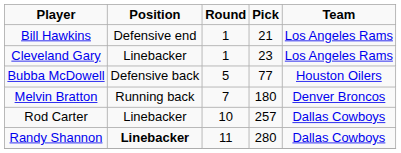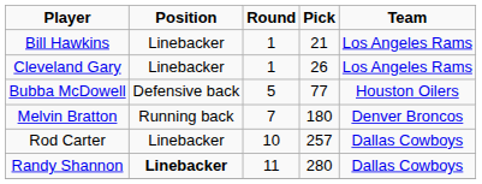Bill Hawkins | Position: Defensive end -> Linebacker
Cleveland Gary | Pick: 23 -> 26
